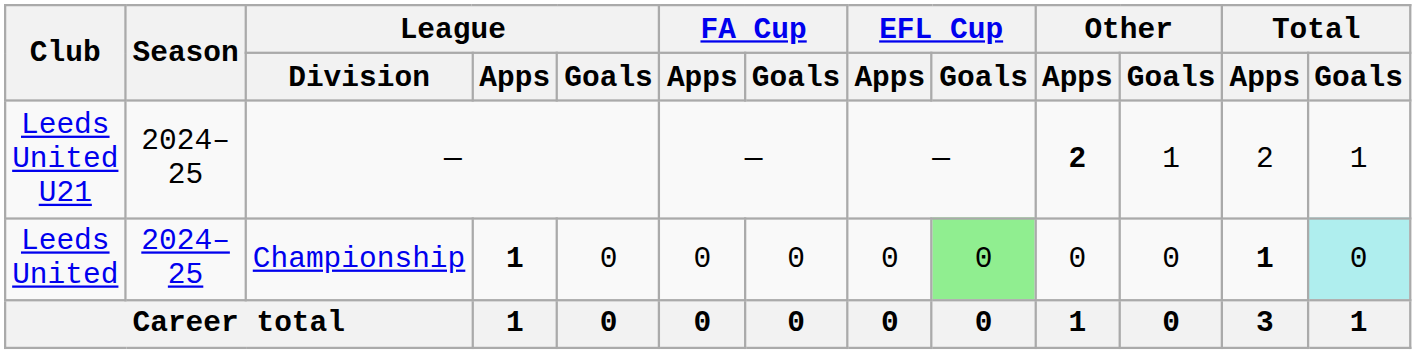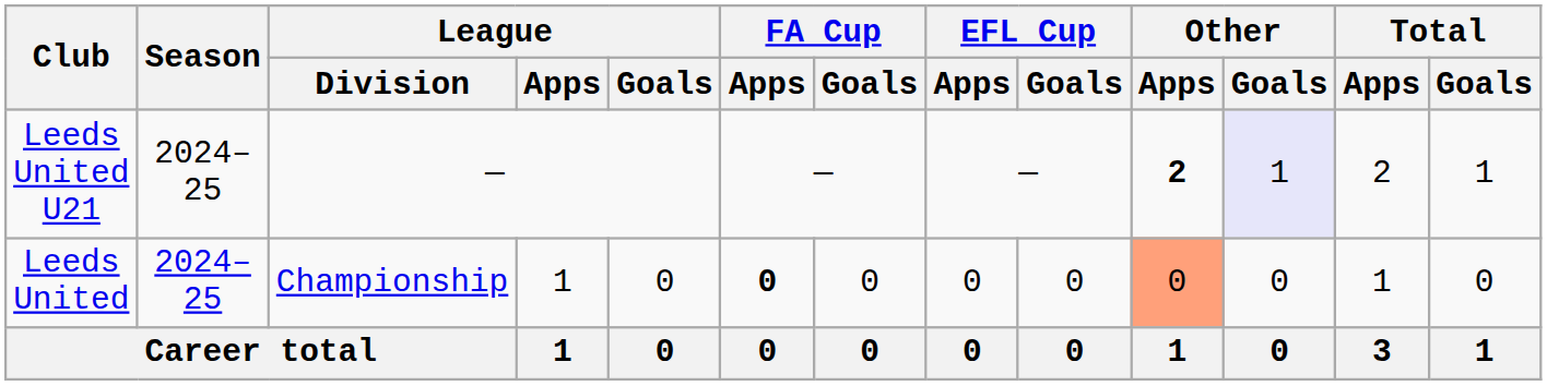Leeds United U21 | Other / Goals: no background -> lavender background
Leeds United | League / Apps: bold -> normal
Leeds United | FA Cup / Apps: normal -> bold
Leeds United | EFL Cup / Goals: lightgreen background -> no background
Leeds United | Other / Apps: no background -> lightsalmon background
Leeds United | Total / Apps: bold -> normal
Leeds United | Total / Goals: paleturquoise background -> no background
